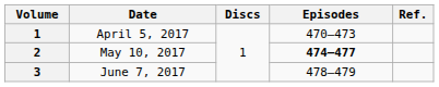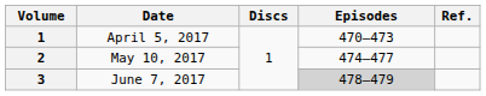May 10, 2017 | Episodes: bold -> normal
June 7, 2017 | Episodes: no background -> lightgrey background
